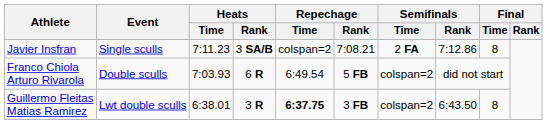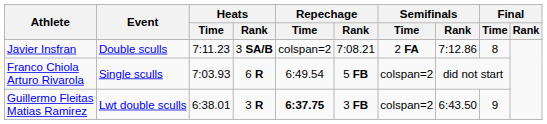Javier Insfran | Event: Single sculls -> Double sculls
Franco Chiola Arturo Rivarola | Event: Double sculls -> Single sculls
Guillermo Fleitas Matias Ramirez | Final / Time: 8 -> 9
